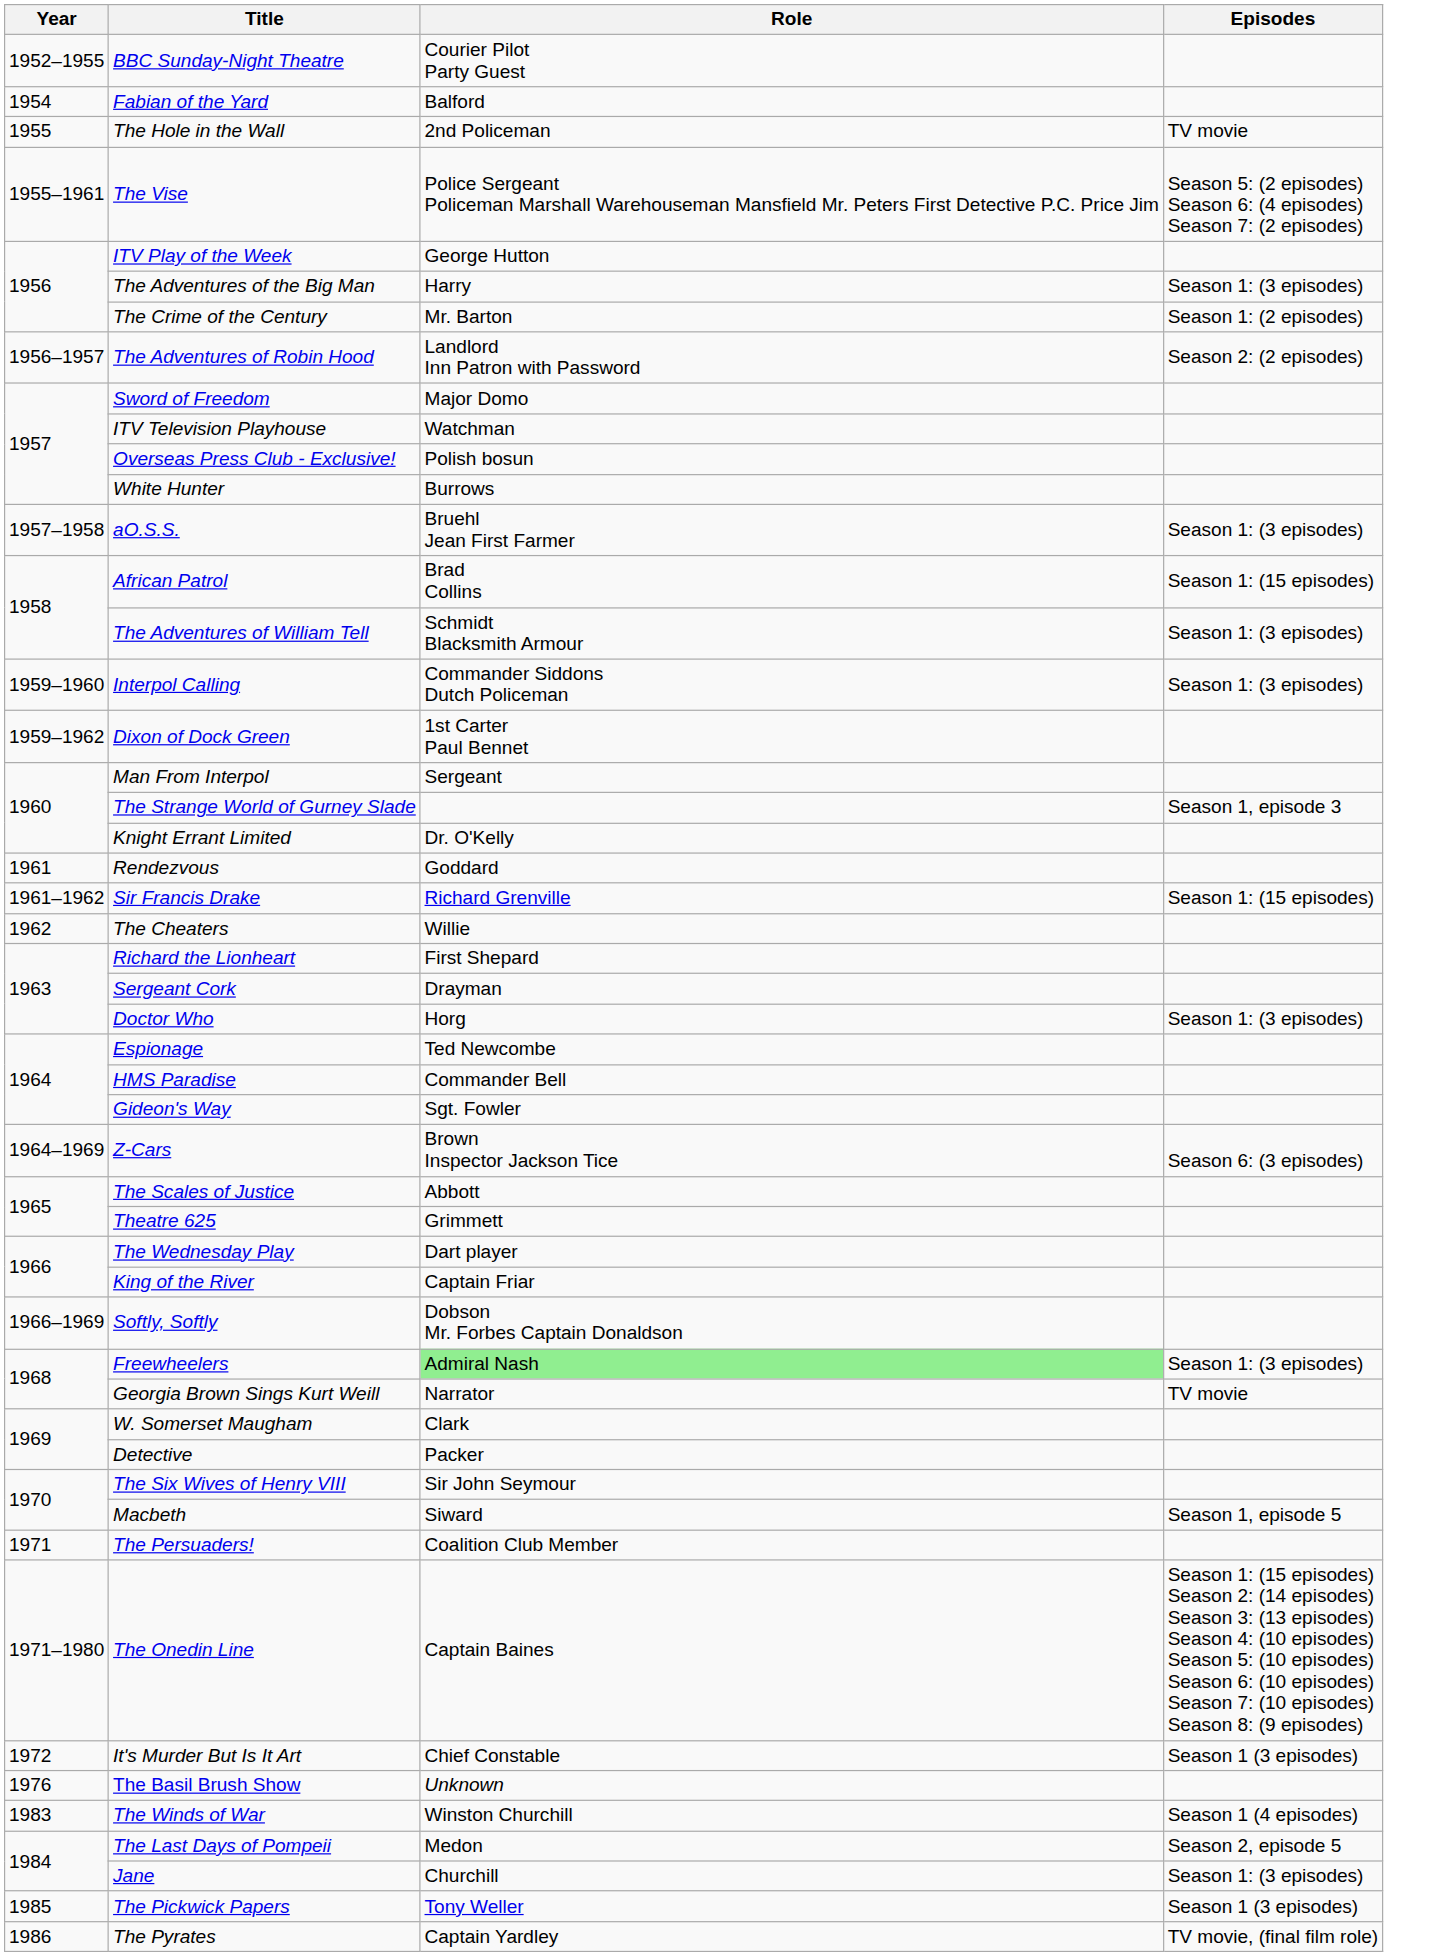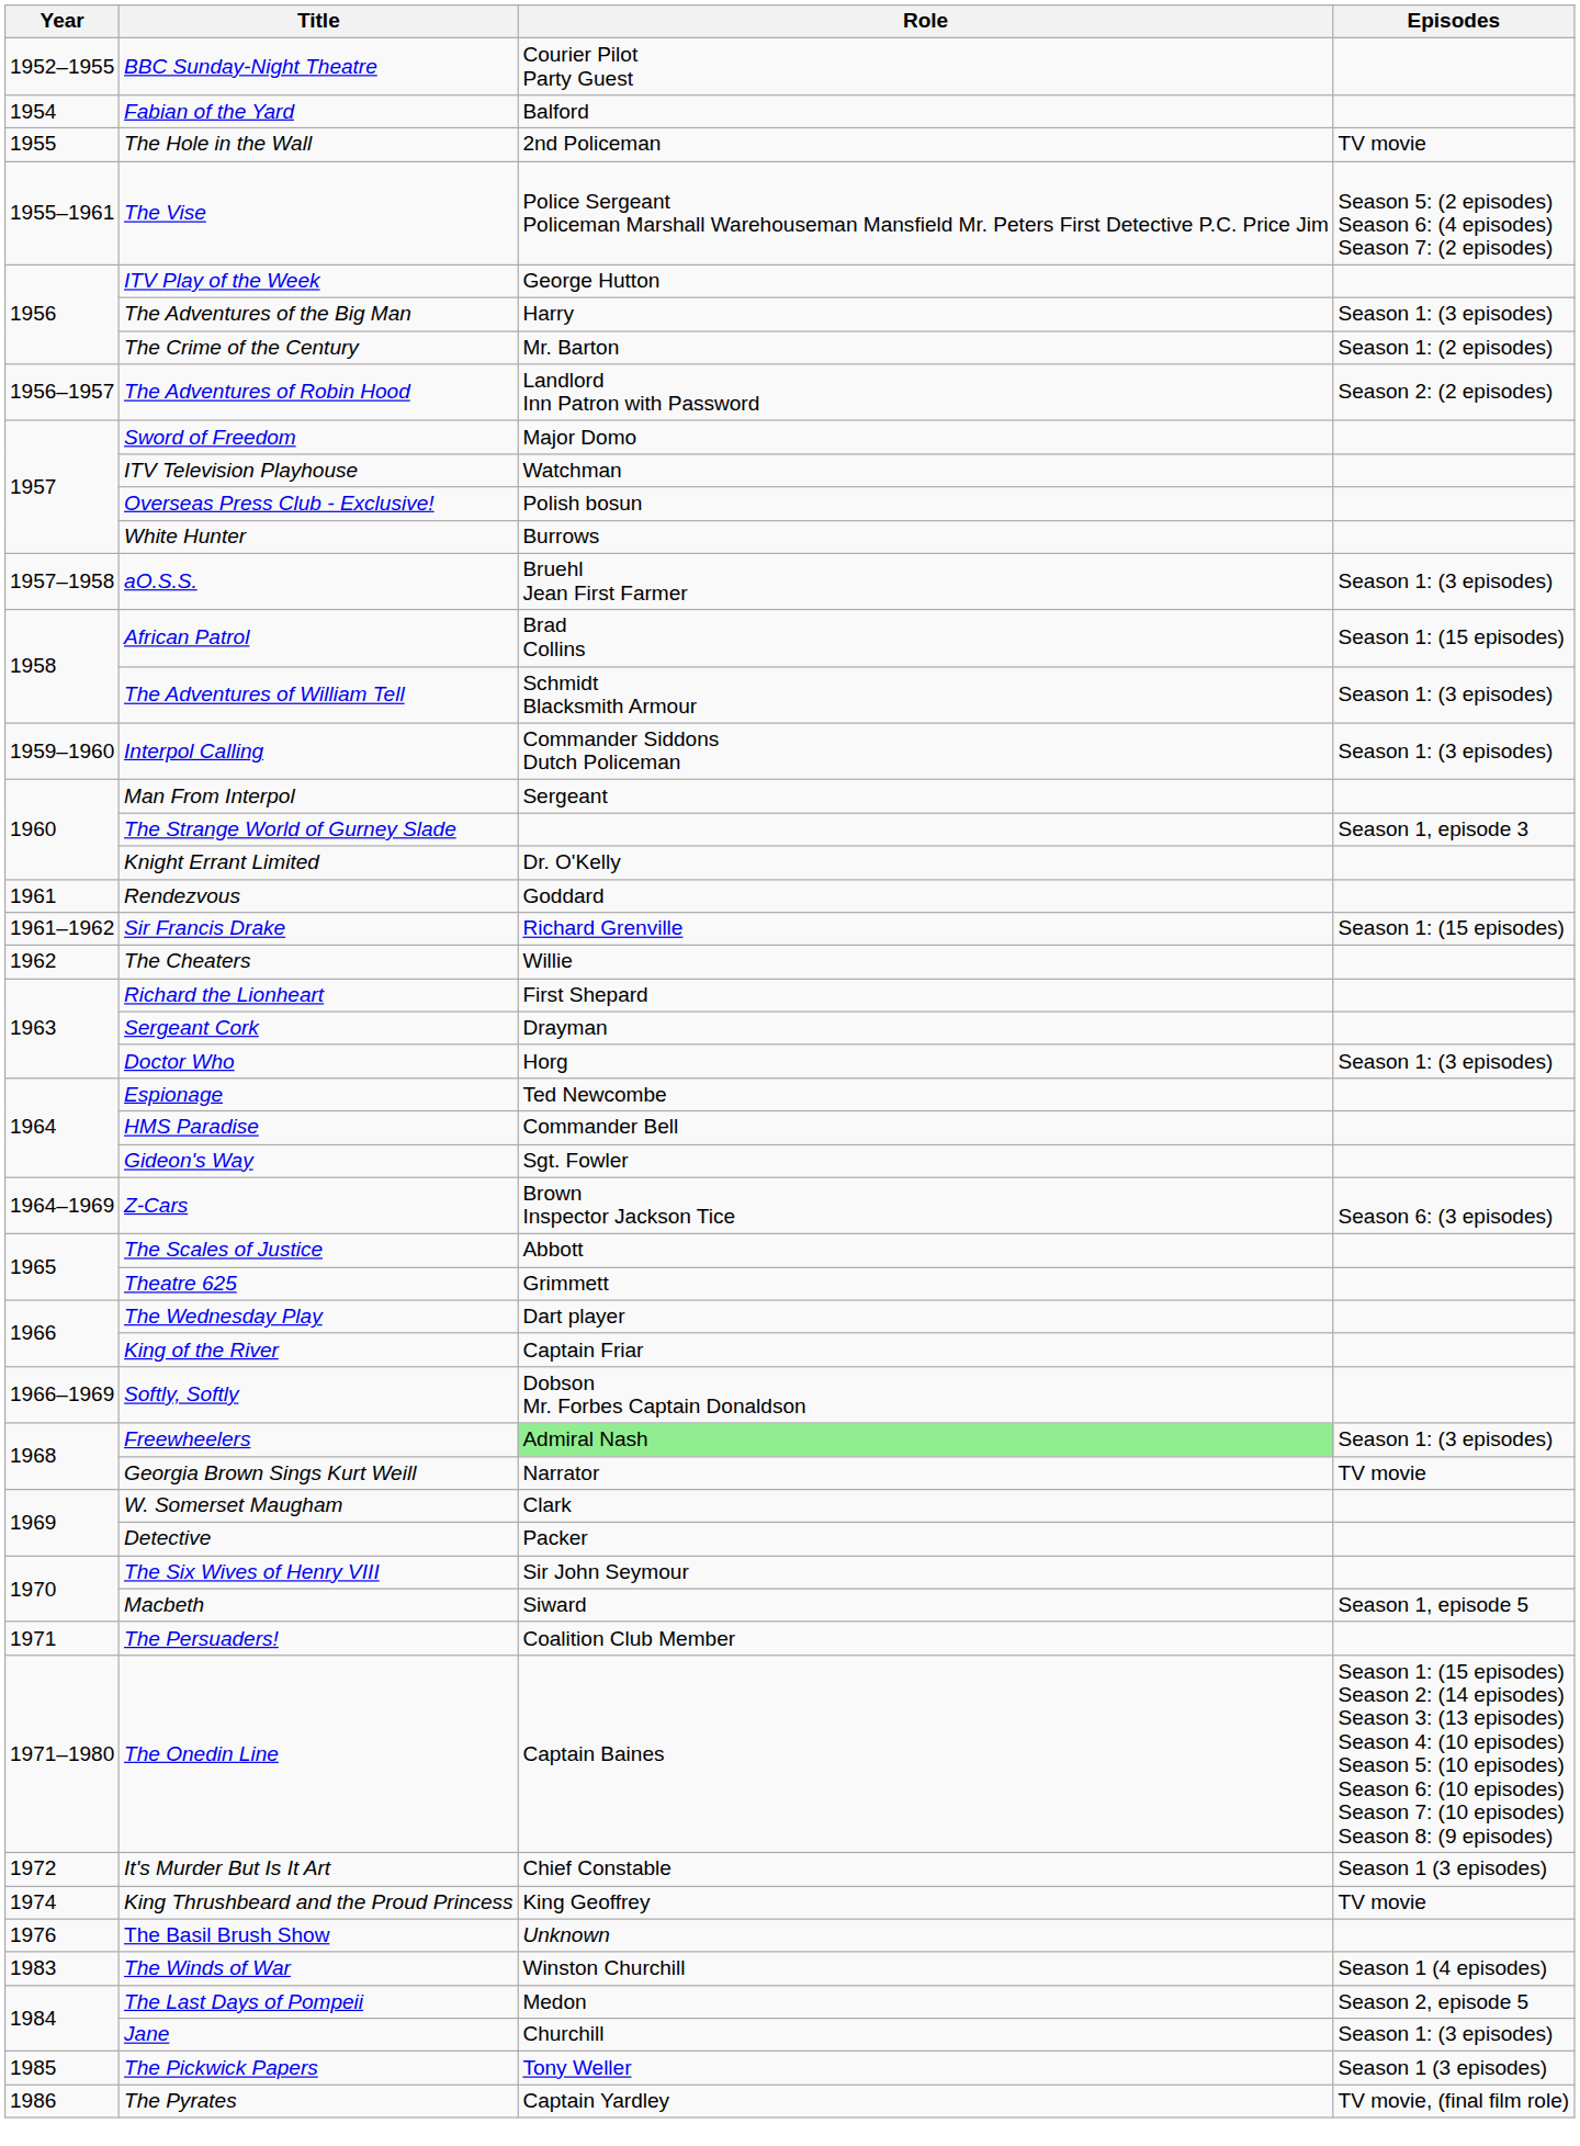- row: 1959–1962 | Dixon of Dock Green | 1st Carter Paul Bennet
+ row: 1974 | King Thrushbeard and the Proud Princess | King Geoffrey | TV movie
